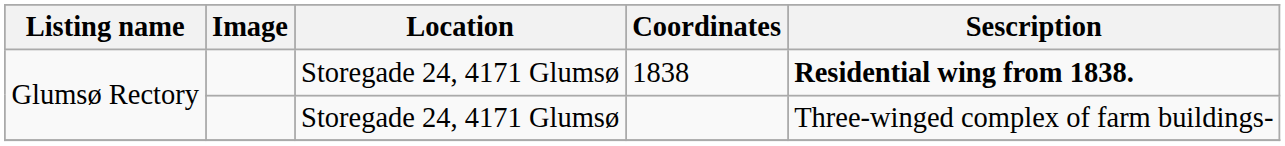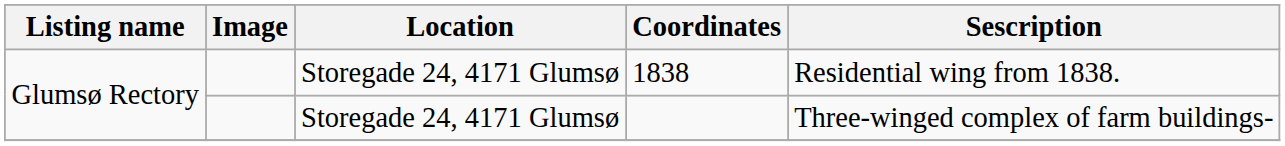1838 | Sescription: bold -> normal
